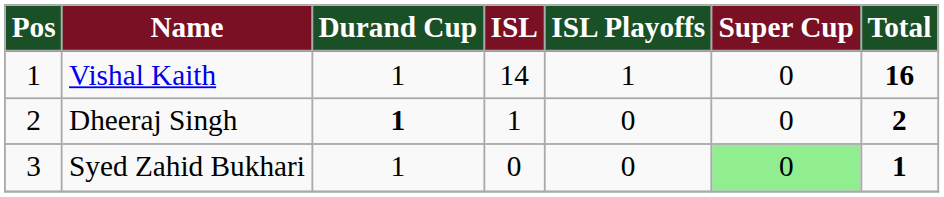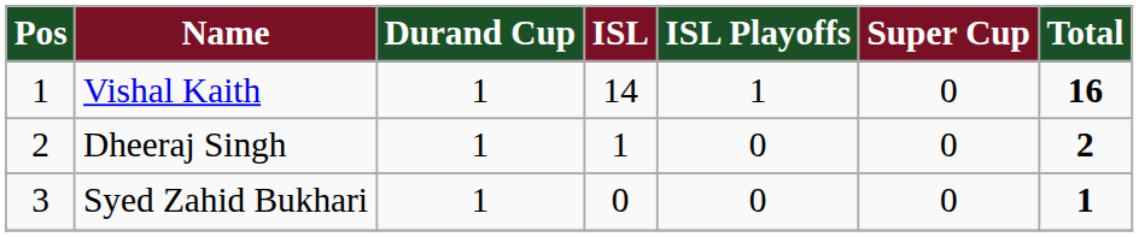Dheeraj Singh | Durand Cup: bold -> normal
Syed Zahid Bukhari | Super Cup: lightgreen background -> no background
